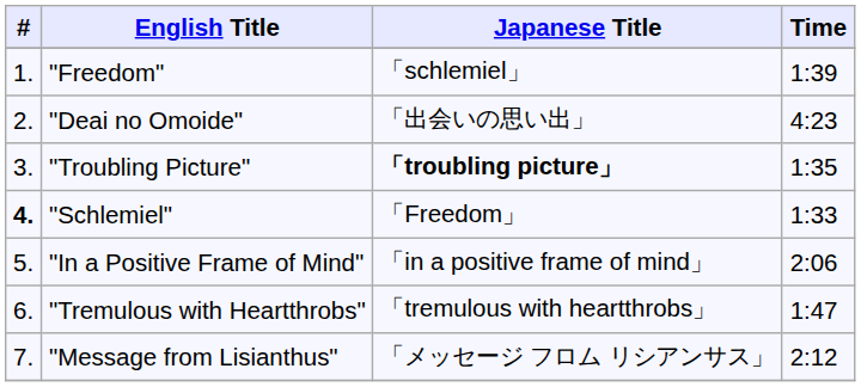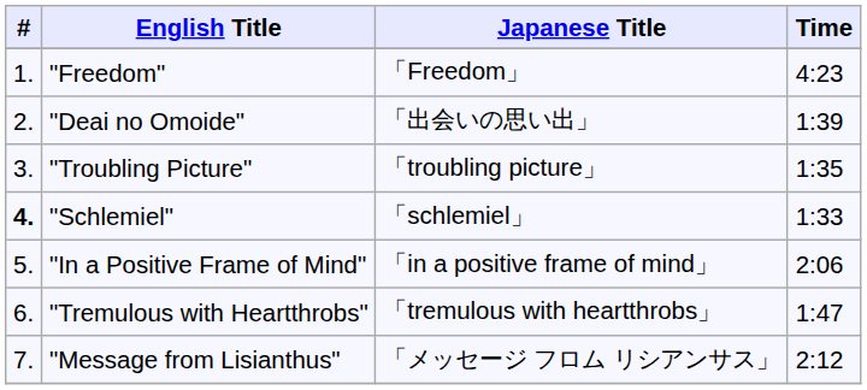"Freedom" | Japanese Title: 「schlemiel」 -> 「Freedom」
"Freedom" | Time: 1:39 -> 4:23
"Deai no Omoide" | Time: 4:23 -> 1:39
"Troubling Picture" | Japanese Title: bold -> normal
"Schlemiel" | Japanese Title: 「Freedom」 -> 「schlemiel」
